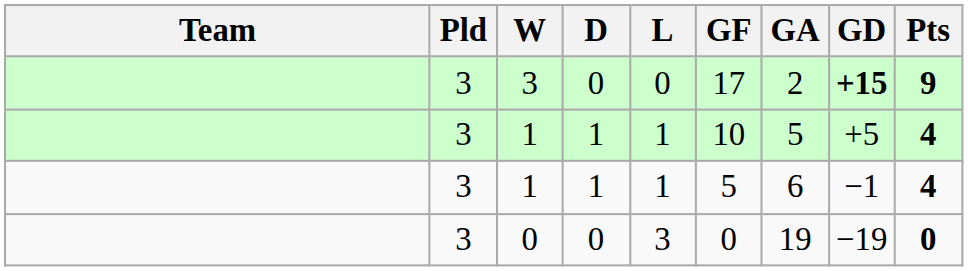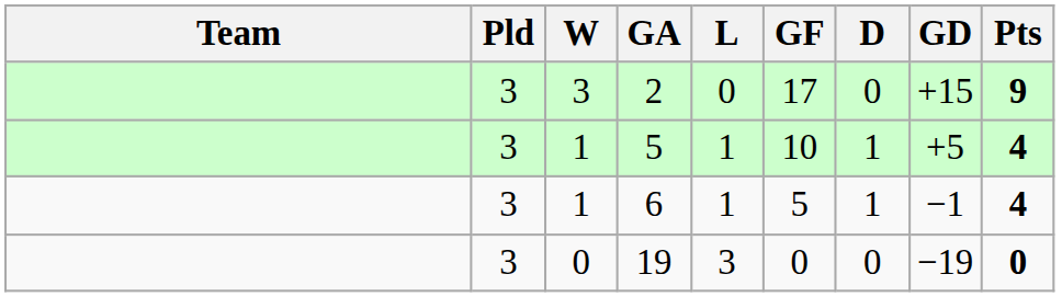columns swapped: D <-> GA
row 2 | GD: bold -> normal
